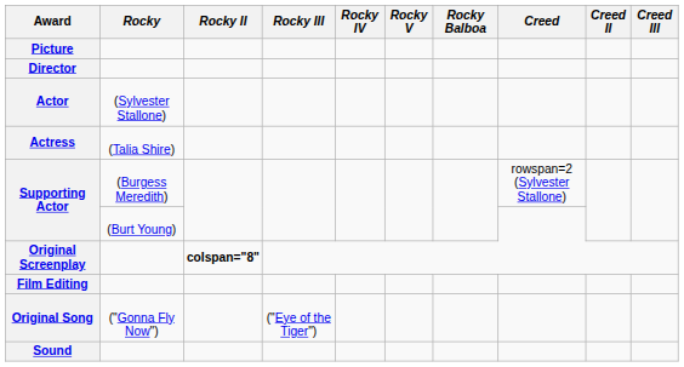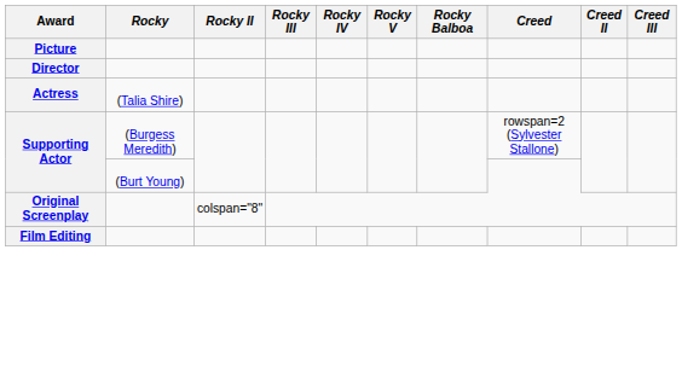- row: Actor | (Sylvester Stallone)
Original Screenplay | Rocky II: bold -> normal
- row: Original Song | ("Gonna Fly Now") | ("Eye of the Tiger")
- row: Sound
